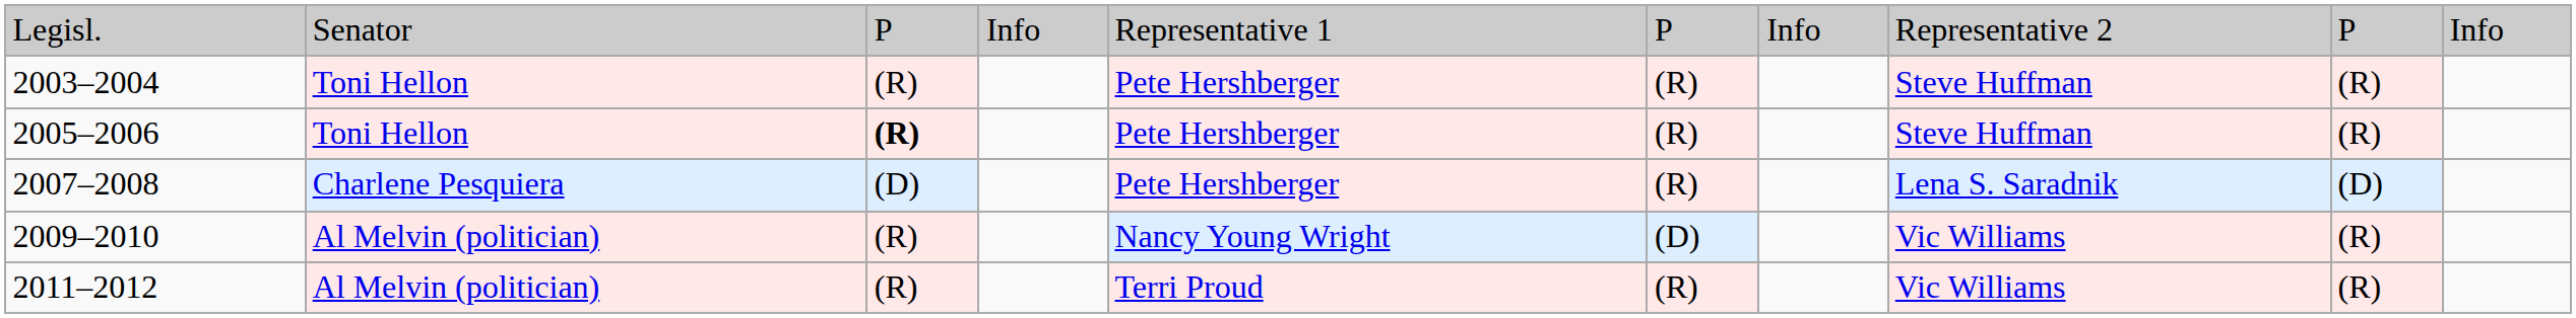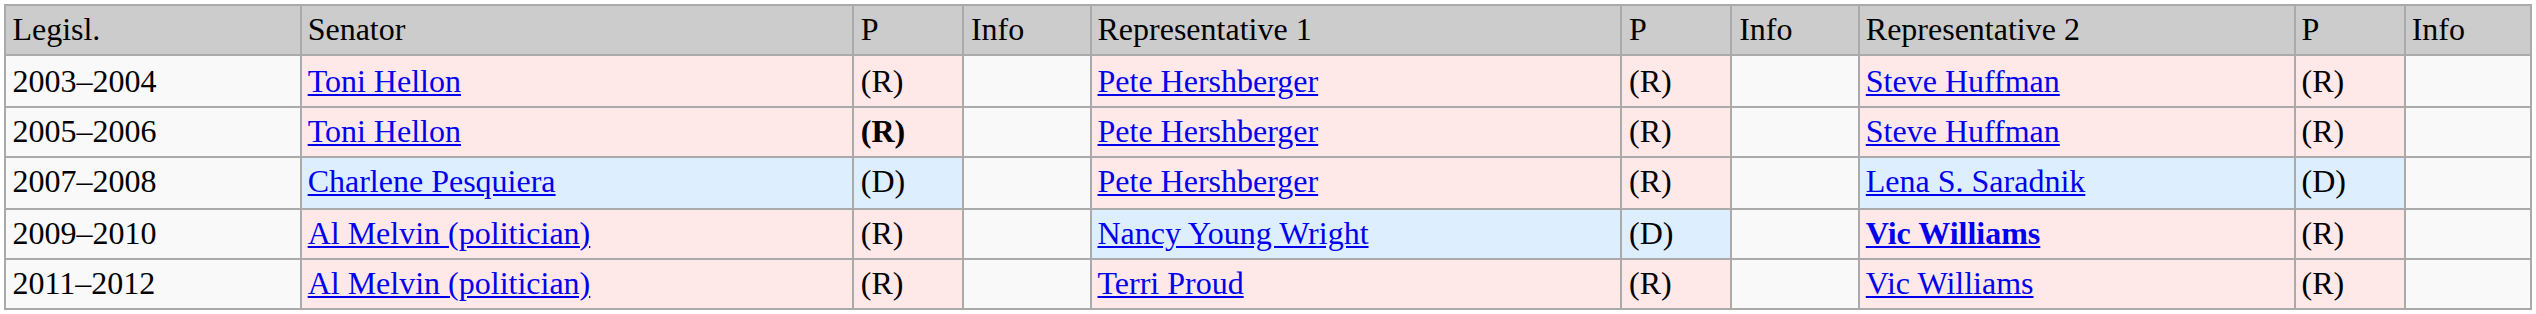2009–2010 | column 8: normal -> bold
